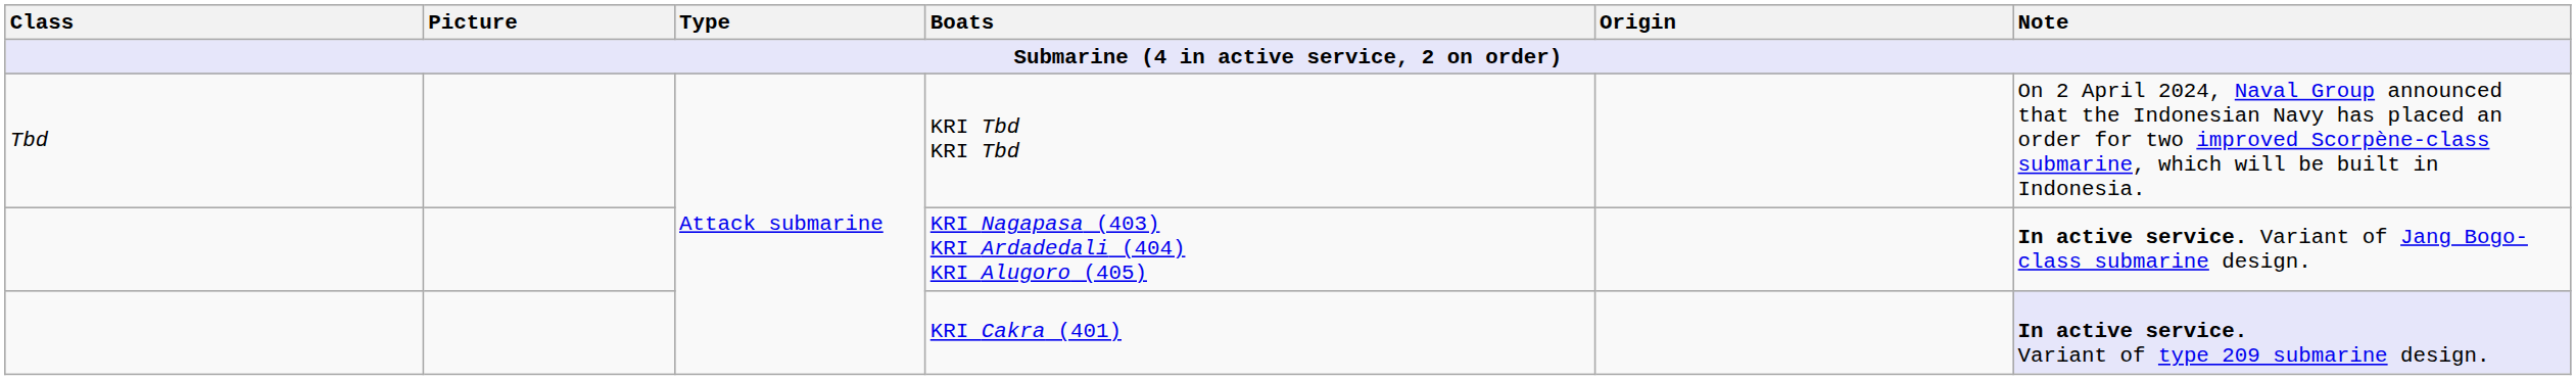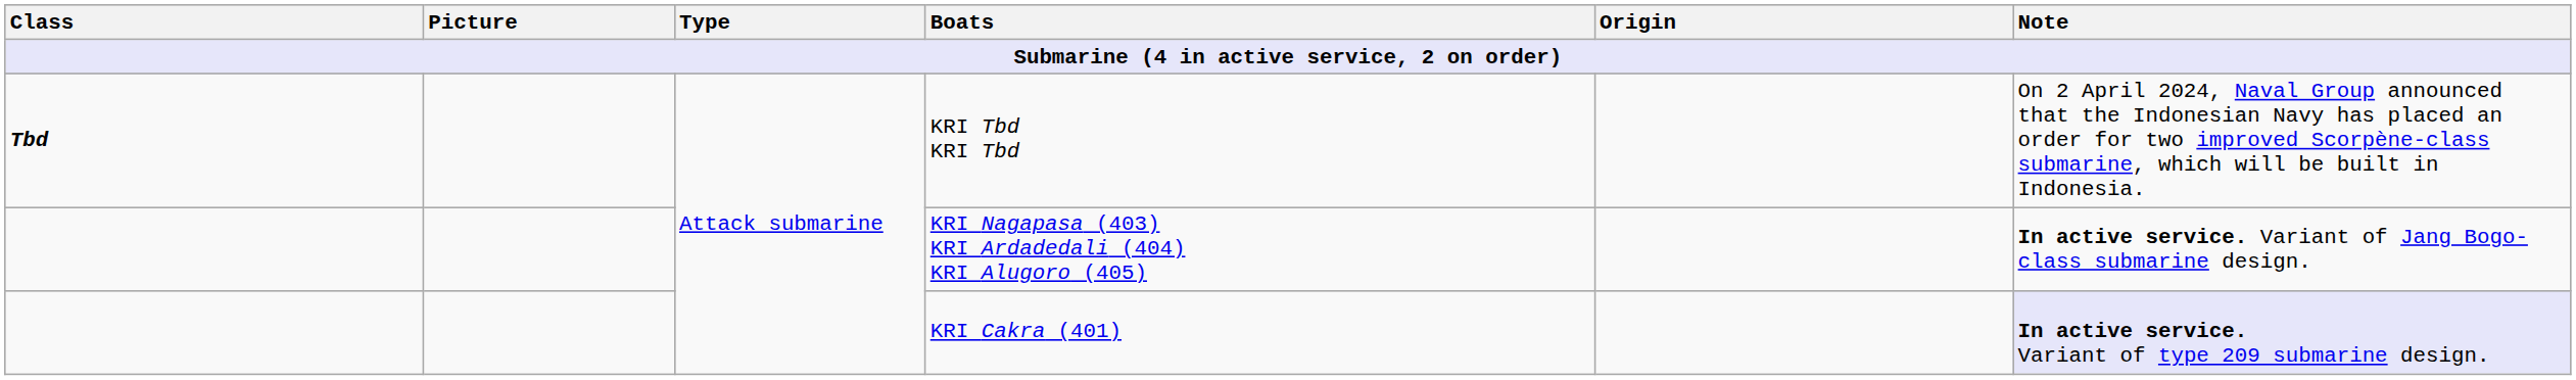KRI Tbd KRI Tbd | Class: normal -> bold
